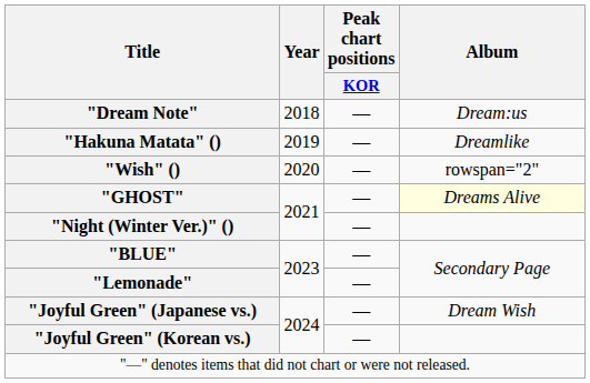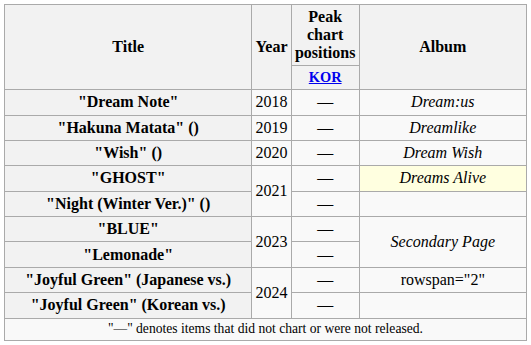"Wish" () | Album: rowspan="2" -> Dream Wish
"Joyful Green" (Japanese vs.) | Album: Dream Wish -> rowspan="2"
